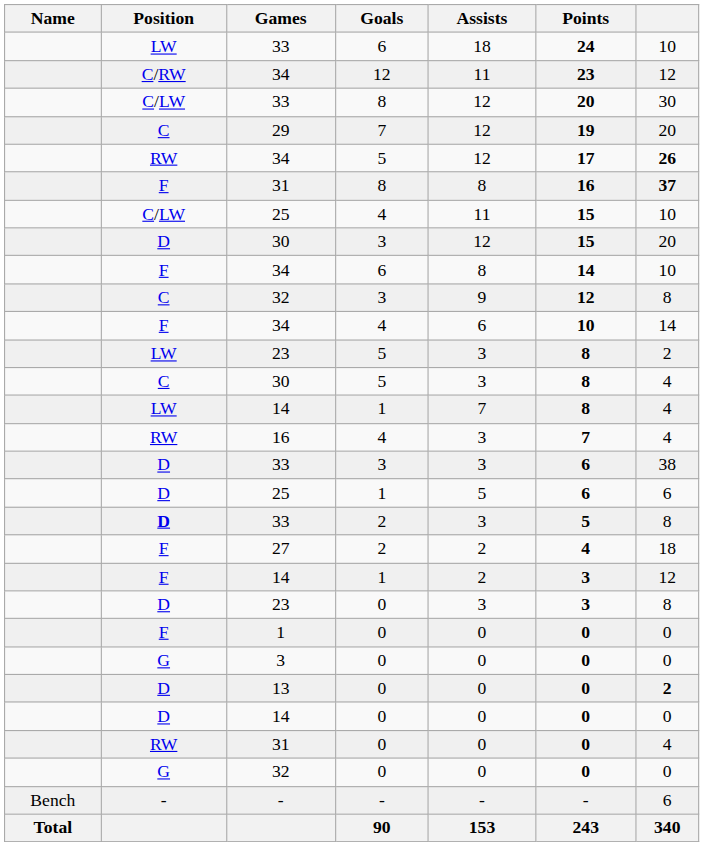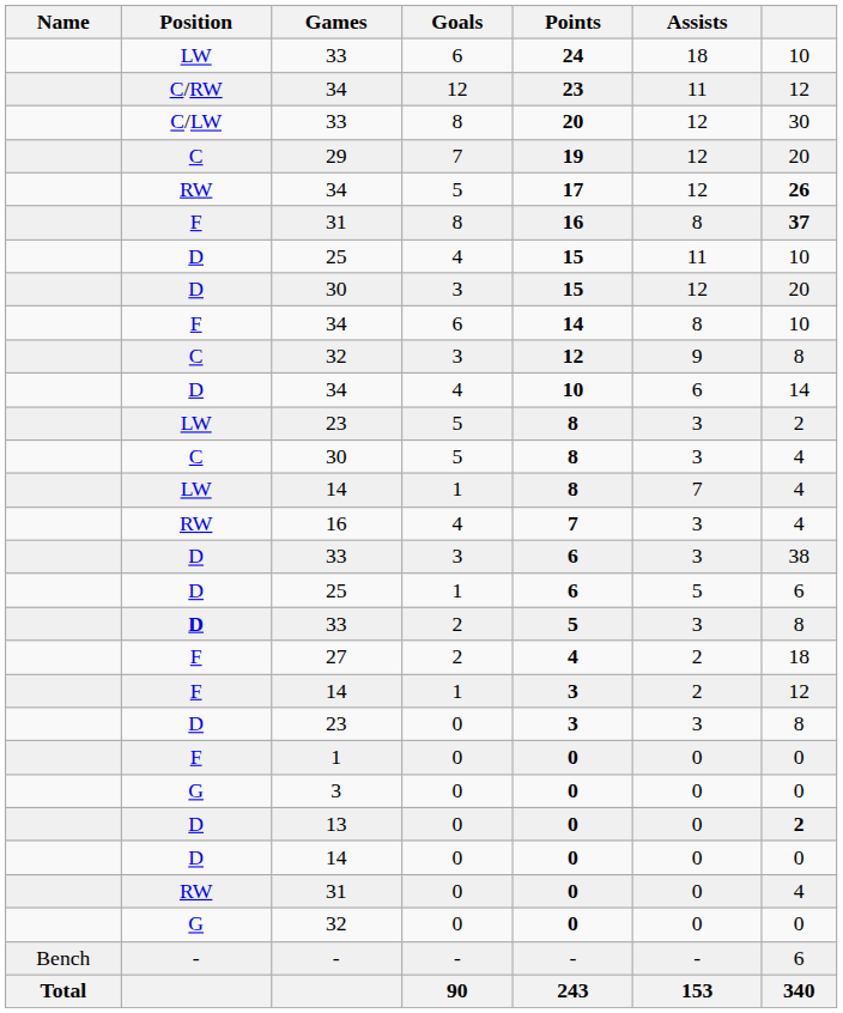columns swapped: Assists <-> Points
25 / 4 | Position: C/LW -> D
34 / 4 | Position: F -> D
